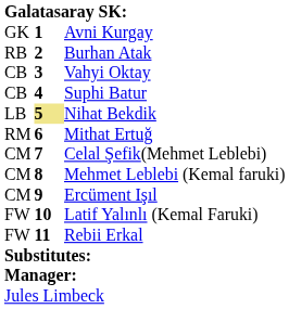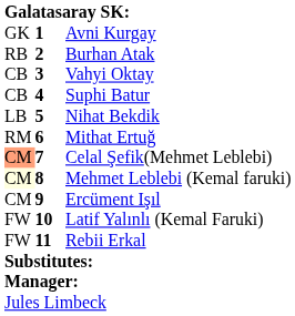Nihat Bekdik | column 2: khaki background -> no background
Celal Şefik(Mehmet Leblebi) | column 1: no background -> lightsalmon background
Mehmet Leblebi (Kemal faruki) | column 1: no background -> lightyellow background
